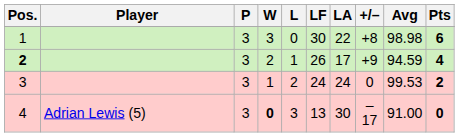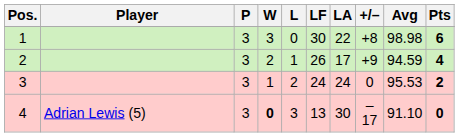row 3 | Pos.: bold -> normal
row 4 | Avg: 99.53 -> 95.53
row 5 | Avg: 91.00 -> 91.10
